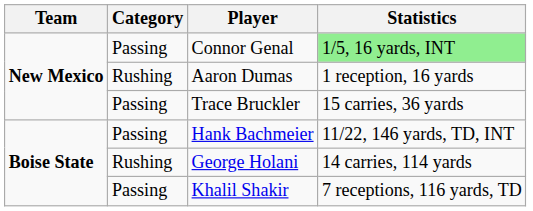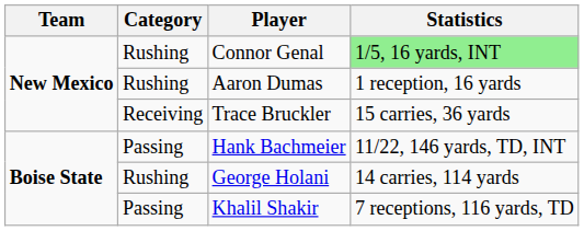Connor Genal | Category: Passing -> Rushing
Trace Bruckler | Category: Passing -> Receiving
